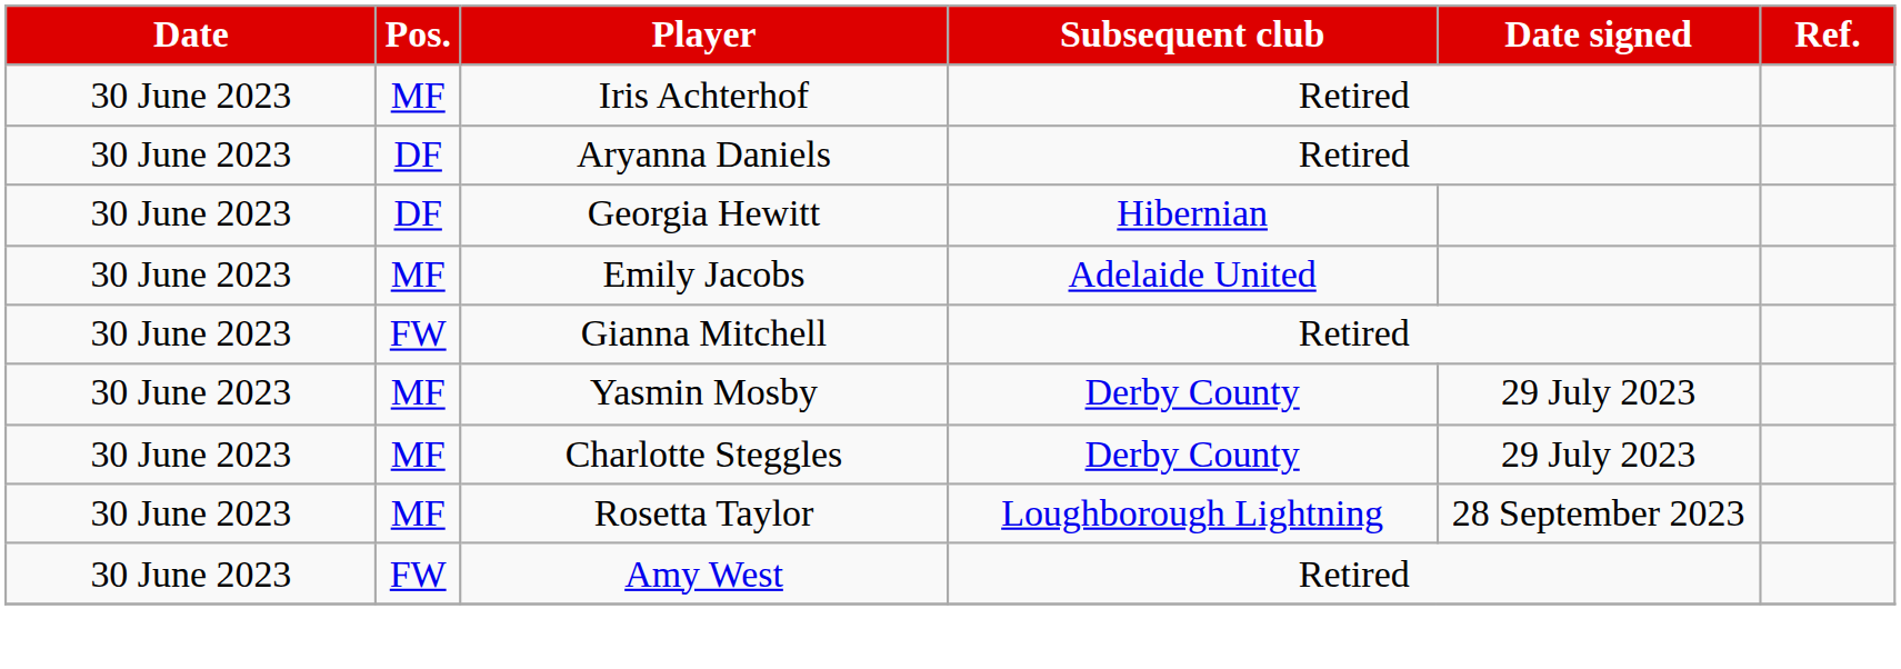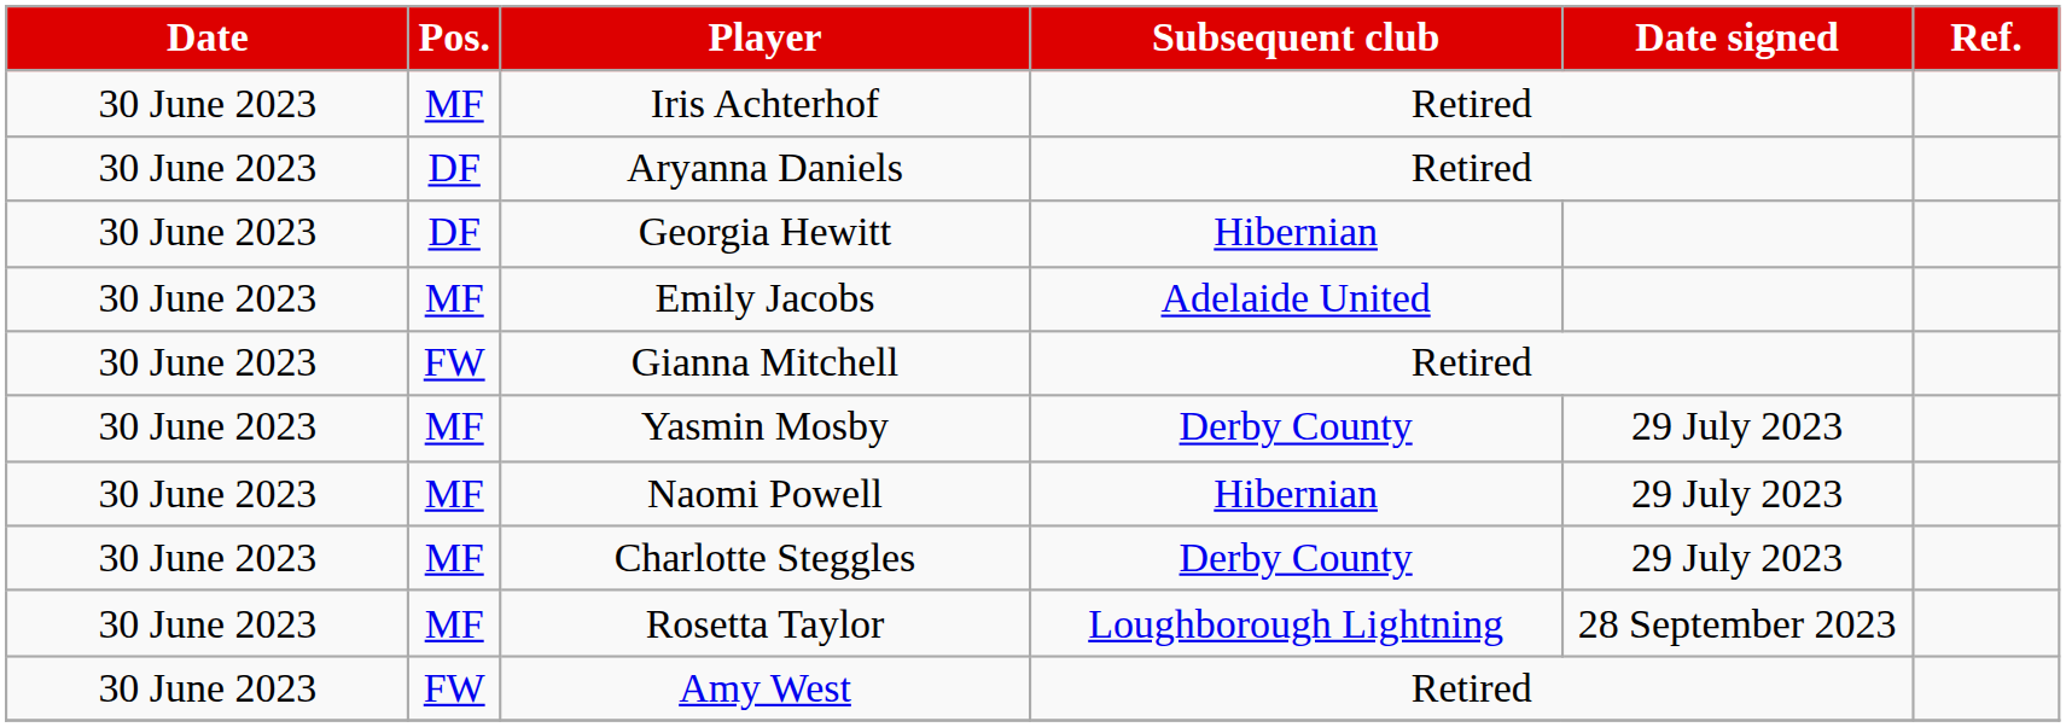+ row: 30 June 2023 | MF | Naomi Powell | Hibernian | 29 July 2023
